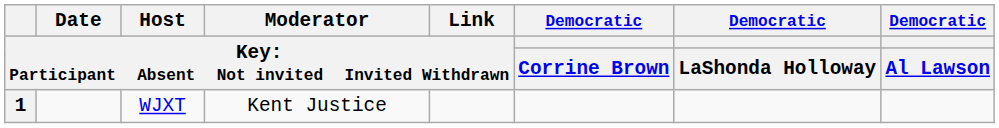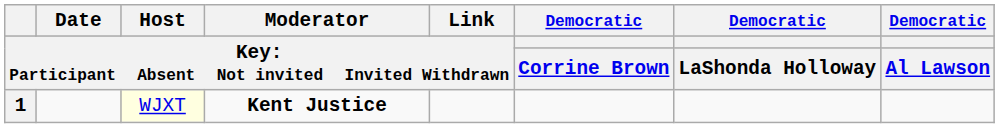1 | column 3: no background -> lightyellow background
1 | column 4: normal -> bold
